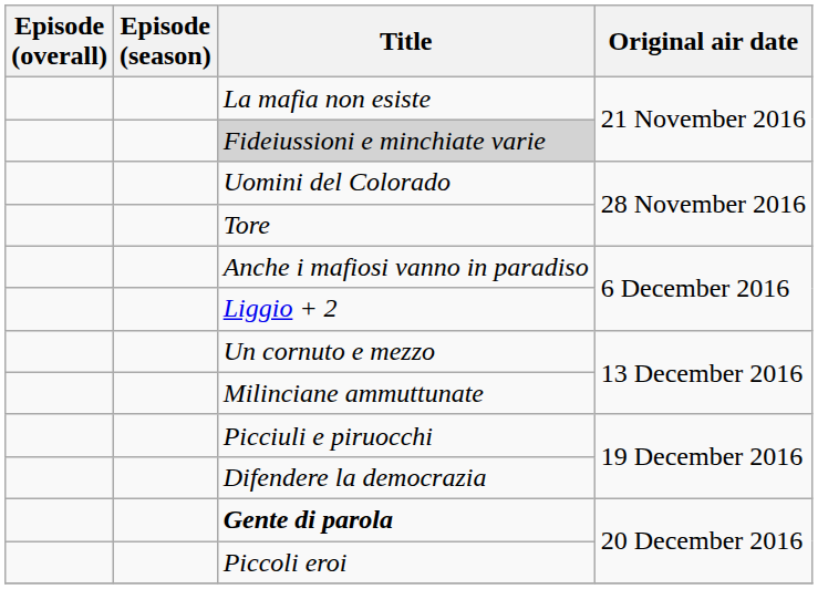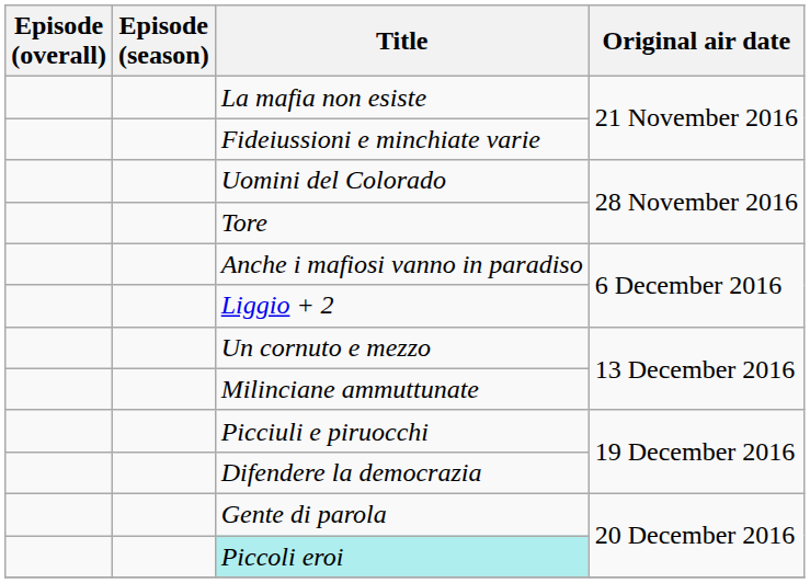Fideiussioni e minchiate varie | Title: lightgrey background -> no background
Gente di parola | Title: bold -> normal
Piccoli eroi | Title: no background -> paleturquoise background
